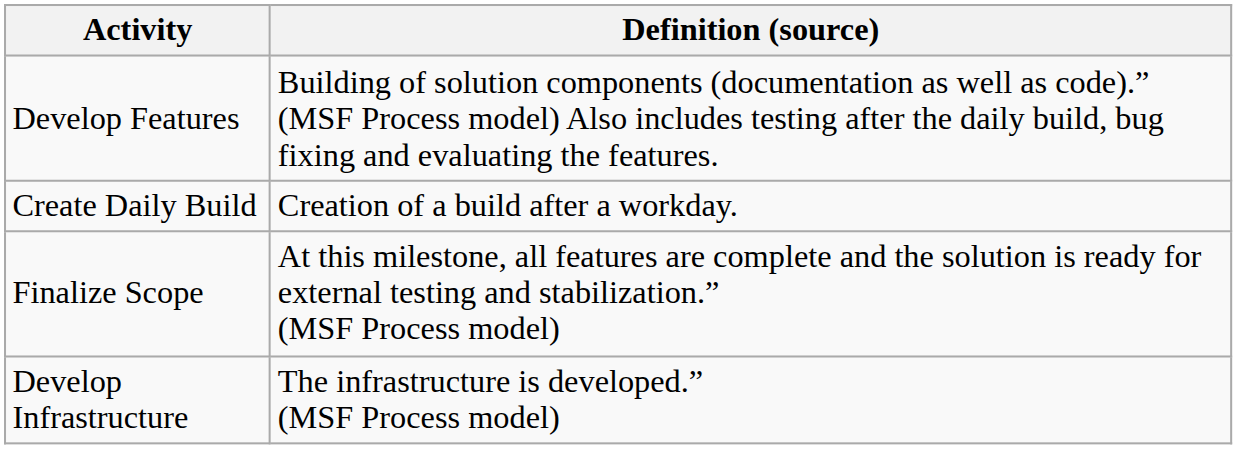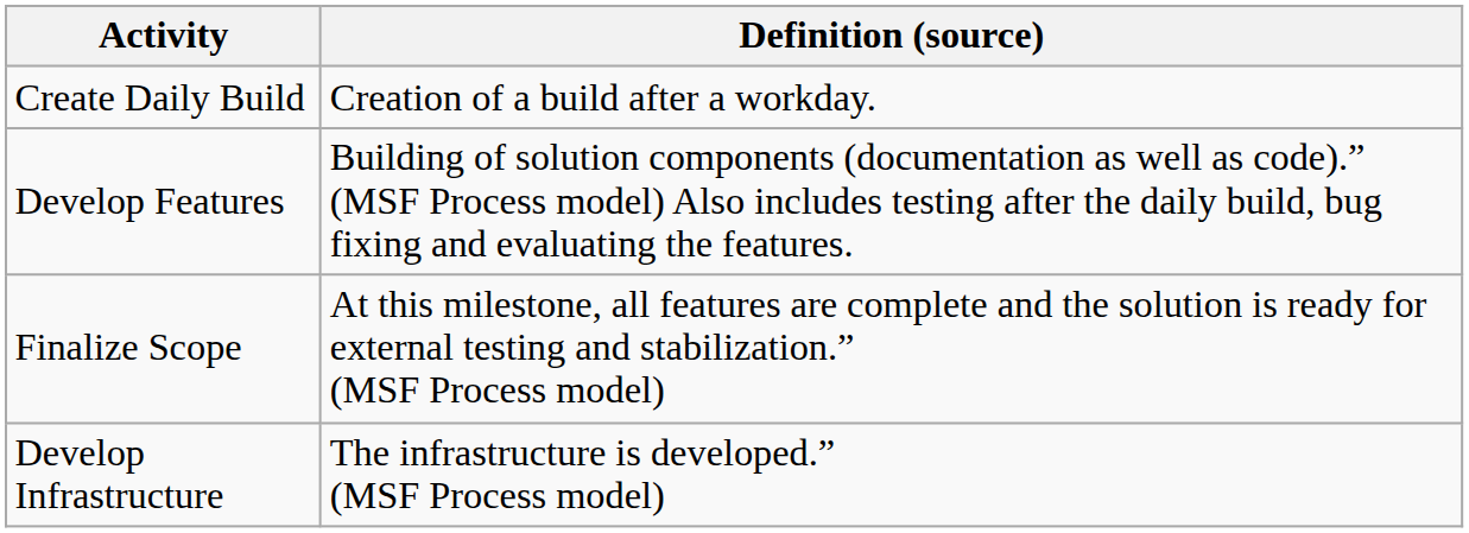rows swapped: Develop Features <-> Create Daily Build
